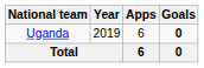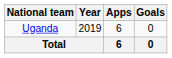Uganda | Goals: bold -> normal
